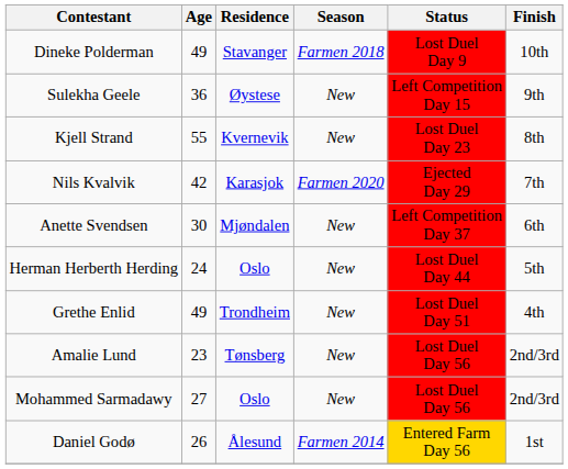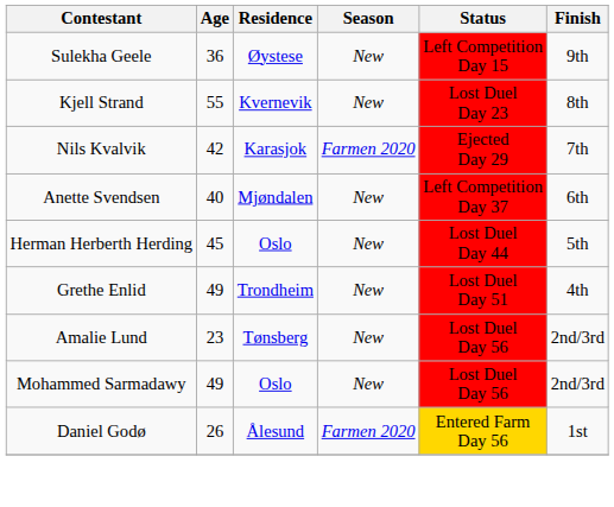- row: Dineke Polderman | 49 | Stavanger | Farmen 2018 | Lost Duel Day 9 | 10th
Anette Svendsen | Age: 30 -> 40
Herman Herberth Herding | Age: 24 -> 45
Mohammed Sarmadawy | Age: 27 -> 49
Daniel Godø | Season: Farmen 2014 -> Farmen 2020
